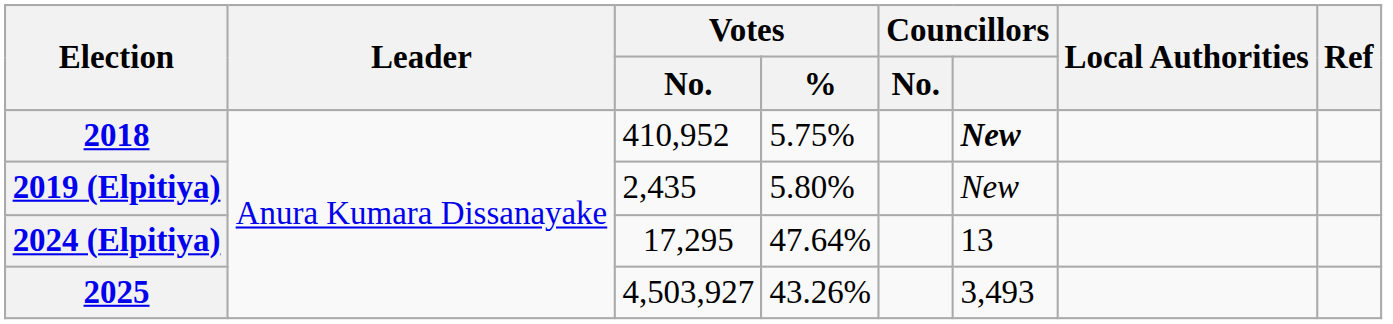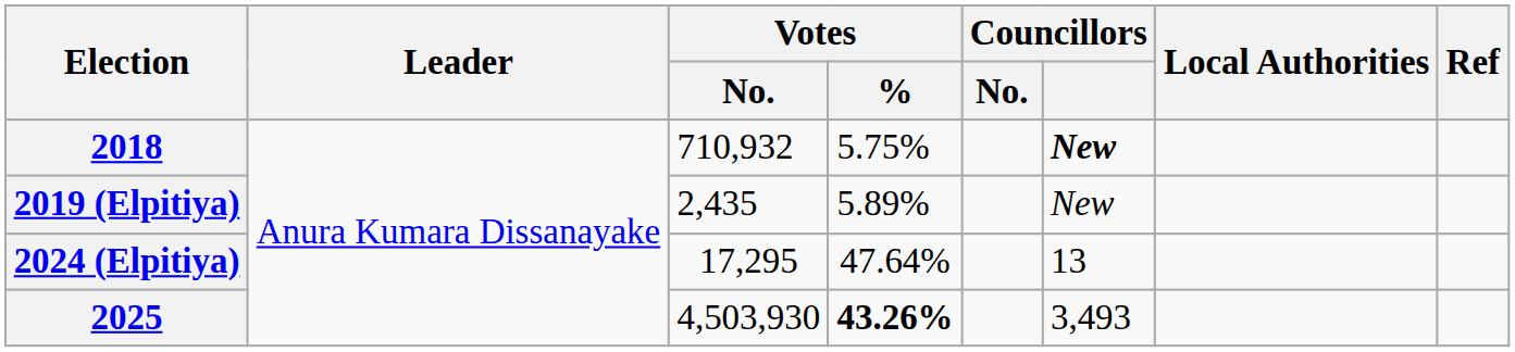2018 | Votes / No.: 410,952 -> 710,932
2019 (Elpitiya) | Votes / %: 5.80% -> 5.89%
2025 | Votes / No.: 4,503,927 -> 4,503,930
2025 | Votes / %: normal -> bold
